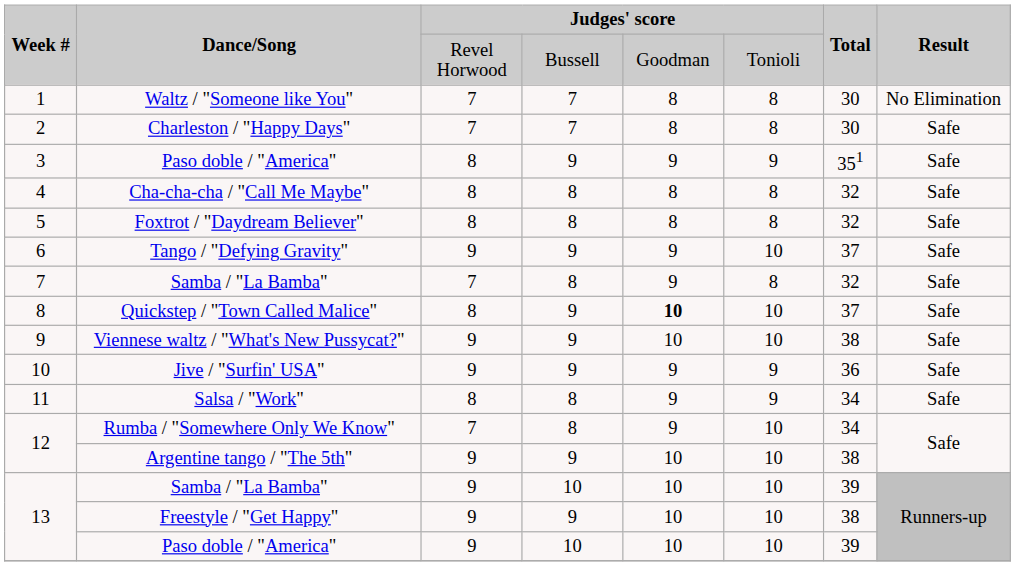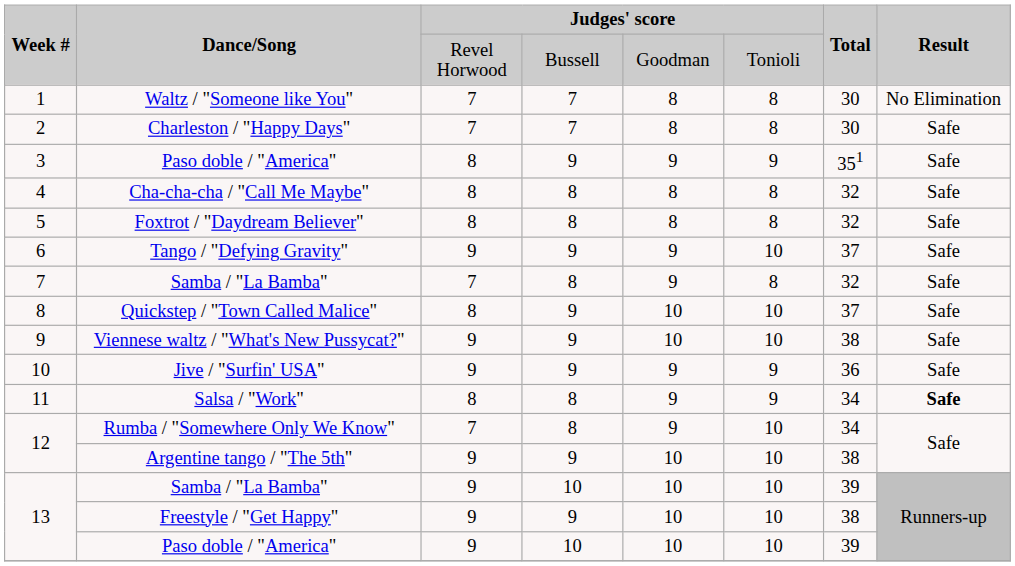Quickstep / "Town Called Malice" | column 5: bold -> normal
Salsa / "Work" | Result: normal -> bold
